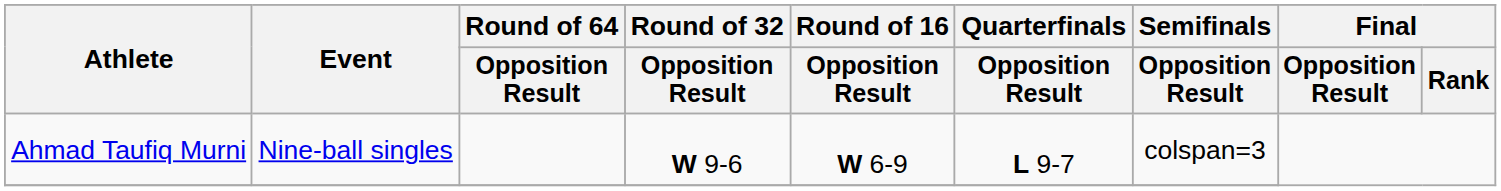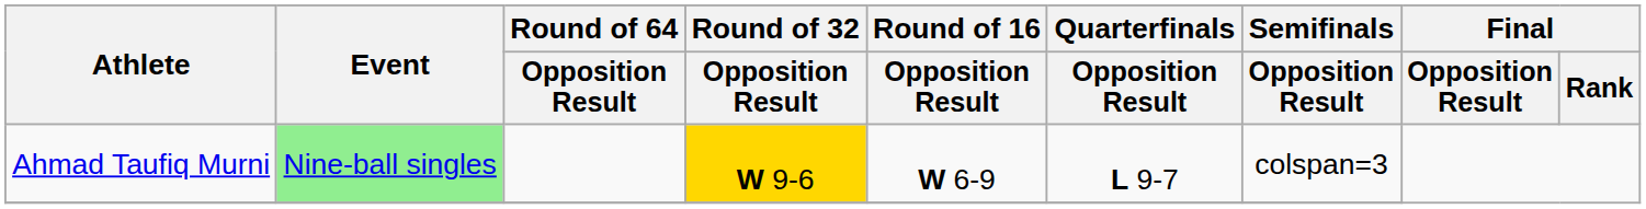Ahmad Taufiq Murni | Event: no background -> lightgreen background
Ahmad Taufiq Murni | Round of 32 / Opposition Result: no background -> gold background
